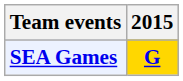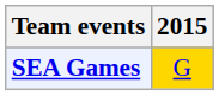SEA Games | 2015: bold -> normal
